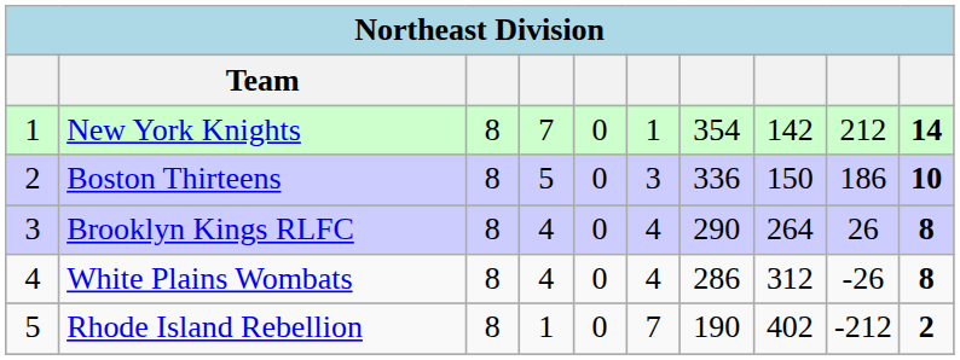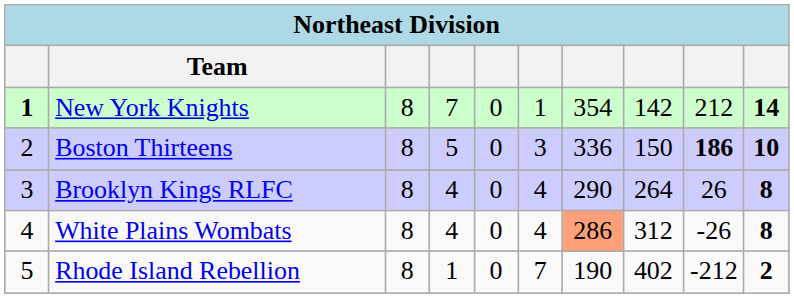New York Knights | column 1: normal -> bold
Boston Thirteens | column 9: normal -> bold
White Plains Wombats | column 7: no background -> lightsalmon background
